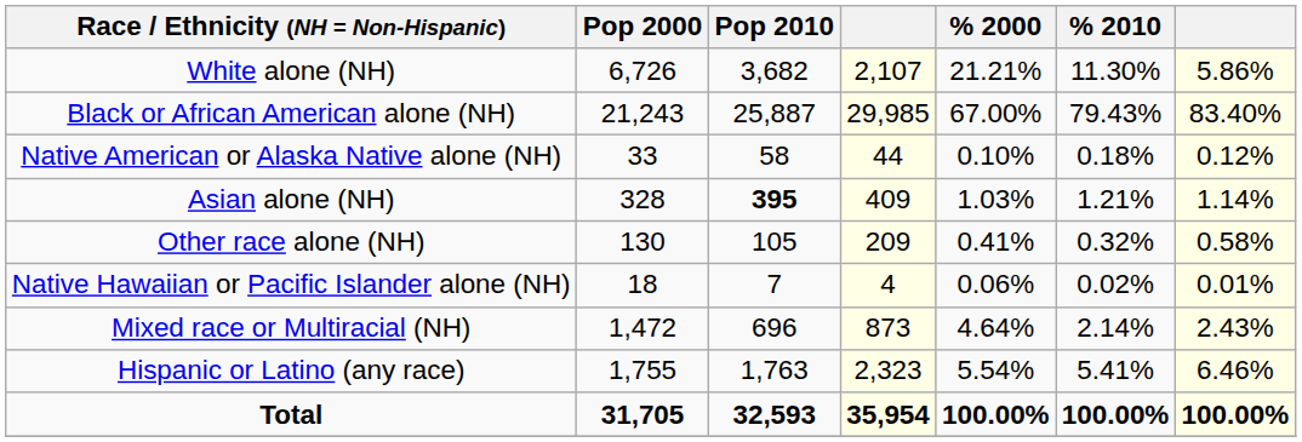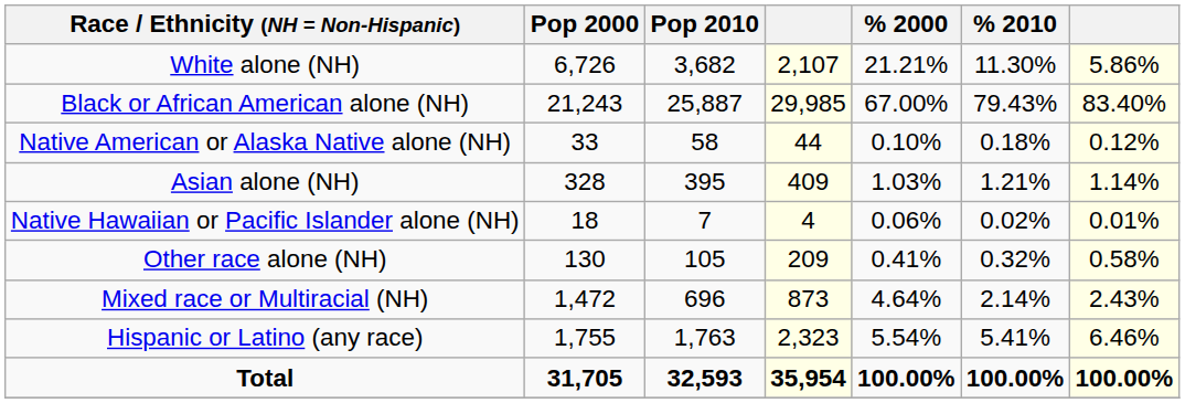Asian alone (NH) | Pop 2010: bold -> normal
rows swapped: Native Hawaiian or Pacific Islander alone (NH) <-> Other race alone (NH)
